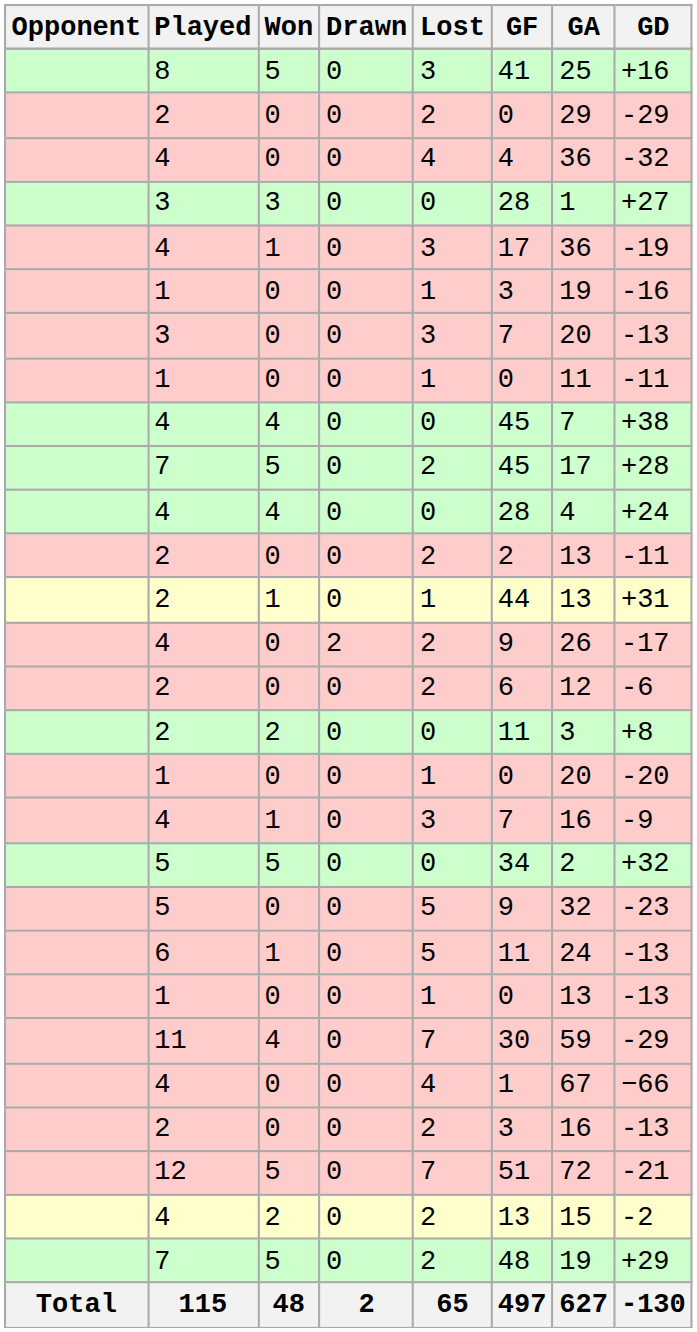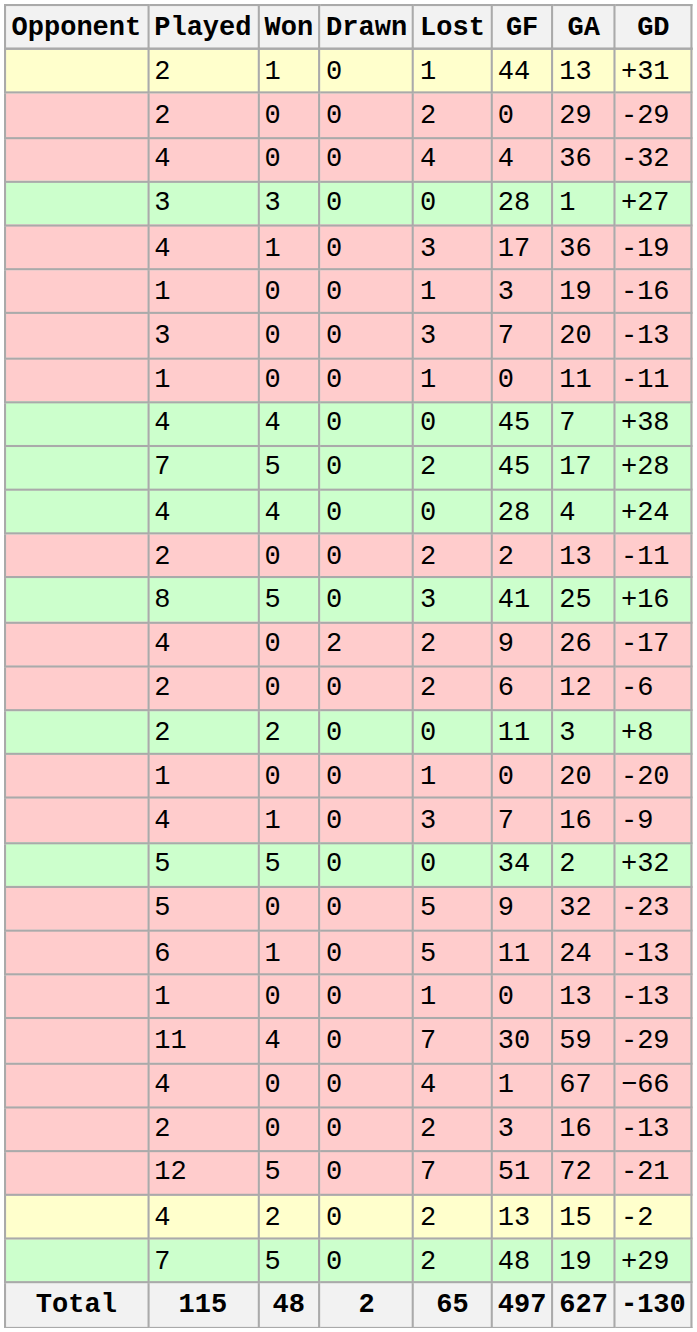rows swapped: 2 / 1 <-> 8
